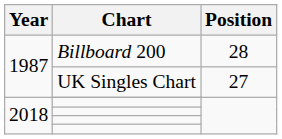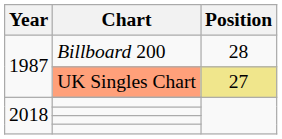UK Singles Chart | Chart: no background -> lightsalmon background
UK Singles Chart | Position: no background -> khaki background
